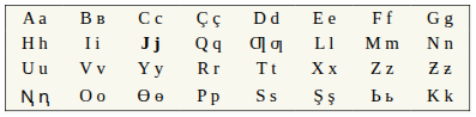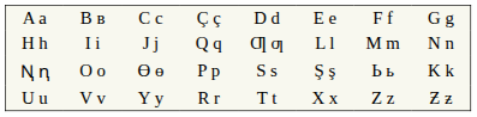H h | column 3: bold -> normal
rows swapped: Ꞑ ꞑ <-> U u
